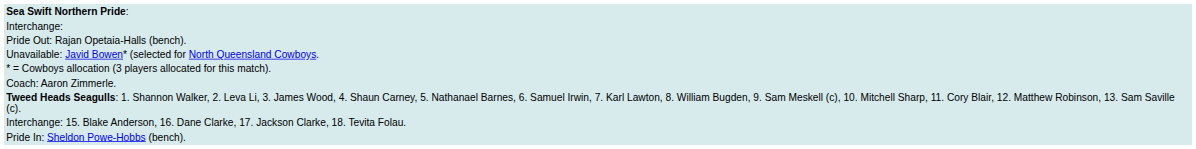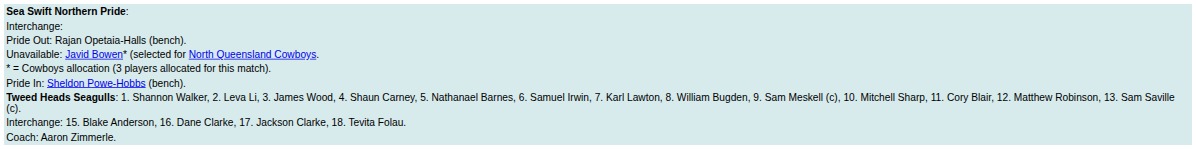row 6 | column 1: Coach: Aaron Zimmerle. -> Pride In: Sheldon Powe-Hobbs (bench).
row 9 | column 1: Pride In: Sheldon Powe-Hobbs (bench). -> Coach: Aaron Zimmerle.
